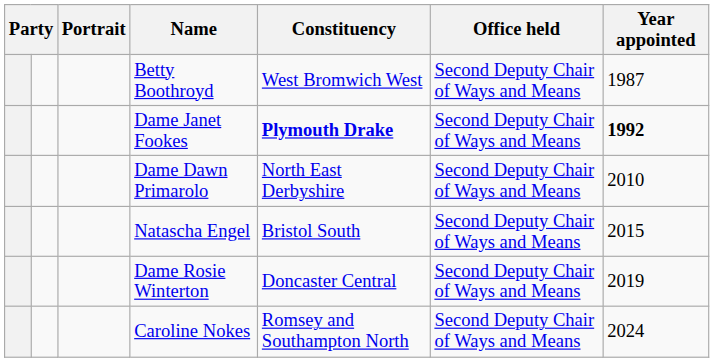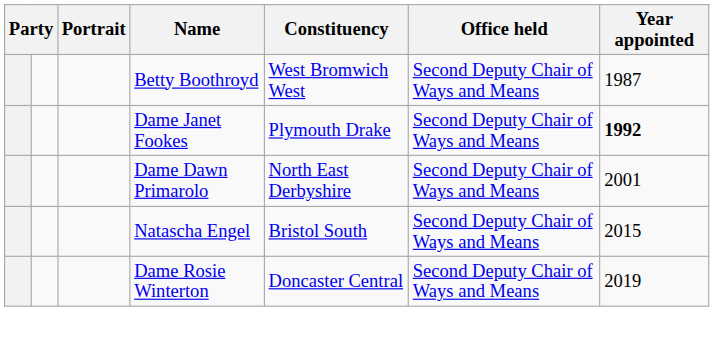Dame Janet Fookes | Constituency: bold -> normal
Dame Dawn Primarolo | Year appointed: 2010 -> 2001
- row: Caroline Nokes | Romsey and Southampton North | Second Deputy Chair of Ways and Means | 2024
